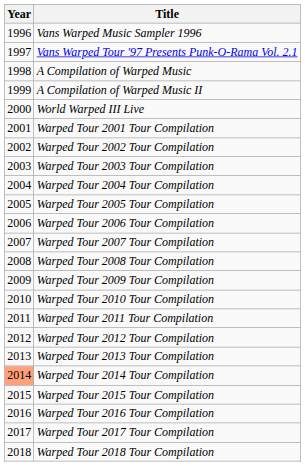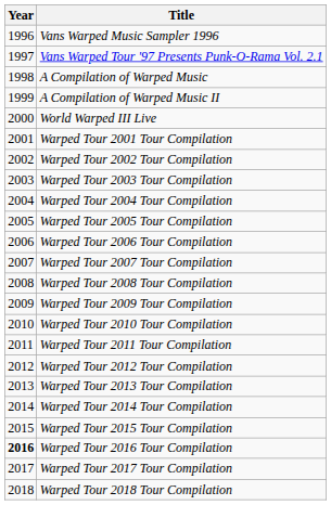Warped Tour 2014 Tour Compilation | Year: lightsalmon background -> no background
Warped Tour 2016 Tour Compilation | Year: normal -> bold
